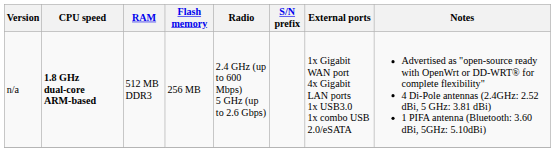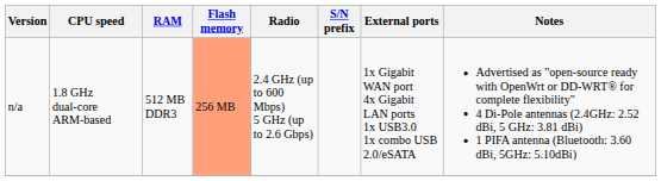n/a | CPU speed: bold -> normal
n/a | Flash memory: no background -> lightsalmon background
